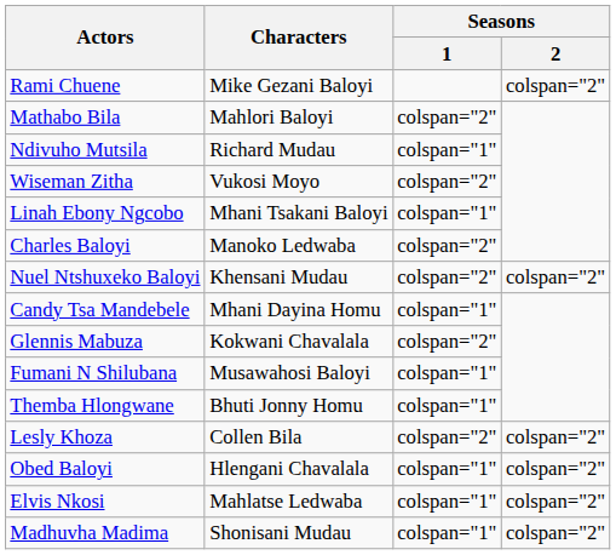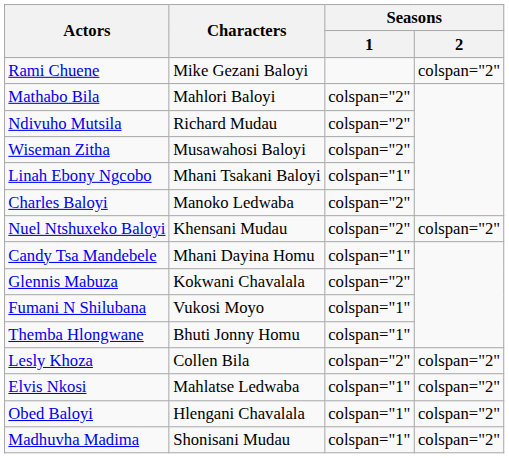Ndivuho Mutsila | Seasons / 1: colspan="1" -> colspan="2"
Wiseman Zitha | Characters: Vukosi Moyo -> Musawahosi Baloyi
Fumani N Shilubana | Characters: Musawahosi Baloyi -> Vukosi Moyo
rows swapped: Elvis Nkosi <-> Obed Baloyi
